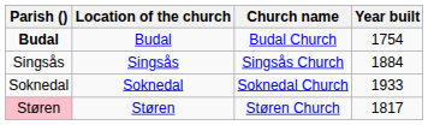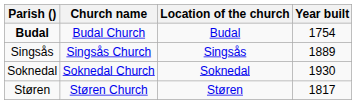columns swapped: Church name <-> Location of the church
row 3 | Year built: 1884 -> 1889
row 4 | Year built: 1933 -> 1930
row 5 | Parish (): pink background -> no background
